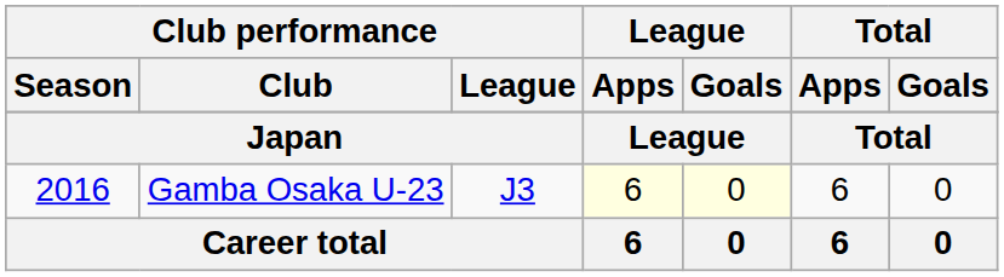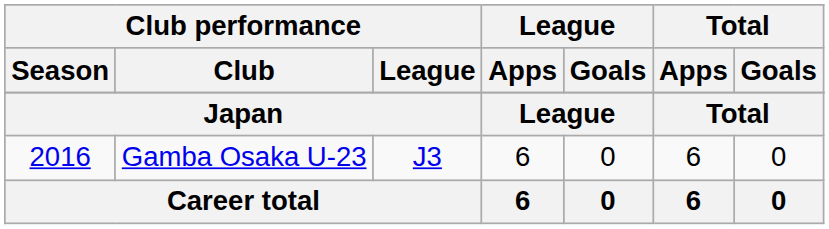Gamba Osaka U-23 | League / Apps: lightyellow background -> no background
Gamba Osaka U-23 | League / Goals: lightyellow background -> no background
